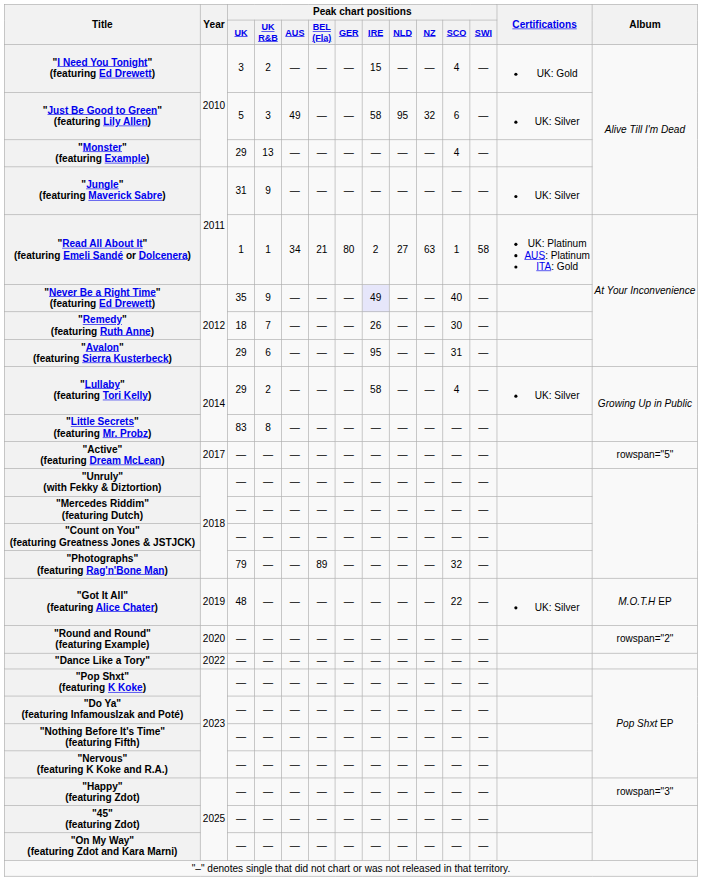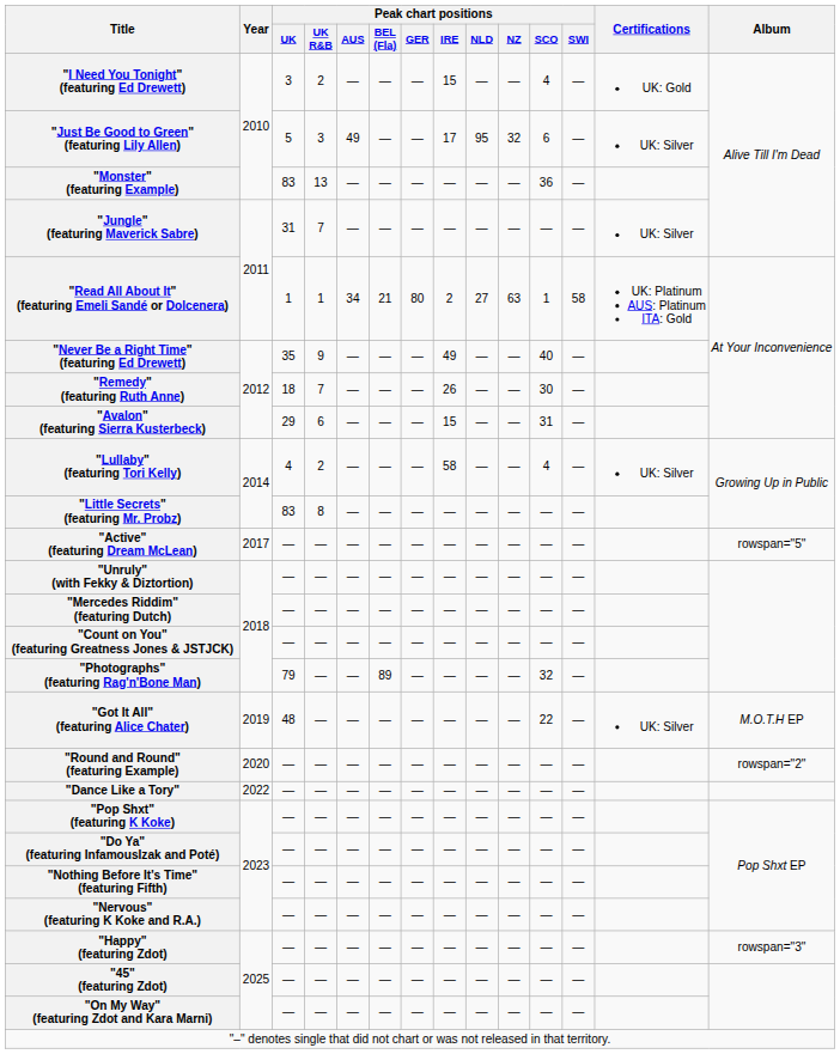"Just Be Good to Green" (featuring Lily Allen) | Peak chart positions / IRE: 58 -> 17
"Monster" (featuring Example) | Peak chart positions / UK: 29 -> 83
"Monster" (featuring Example) | Peak chart positions / SCO: 4 -> 36
"Jungle" (featuring Maverick Sabre) | Peak chart positions / UK R&B: 9 -> 7
"Never Be a Right Time" (featuring Ed Drewett) | Peak chart positions / IRE: lavender background -> no background
"Avalon" (featuring Sierra Kusterbeck) | Peak chart positions / IRE: 95 -> 15
"Lullaby" (featuring Tori Kelly) | Peak chart positions / UK: 29 -> 4
